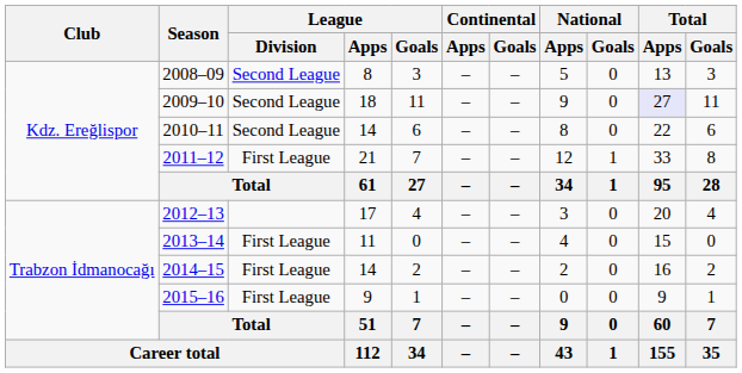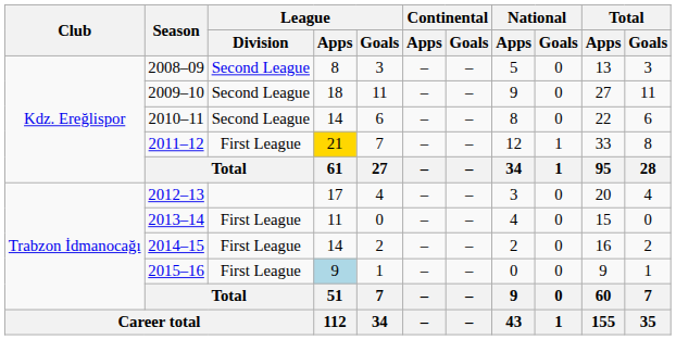2009–10 | Total / Apps: lavender background -> no background
2011–12 | League / Apps: no background -> gold background
2015–16 | League / Apps: no background -> lightblue background
